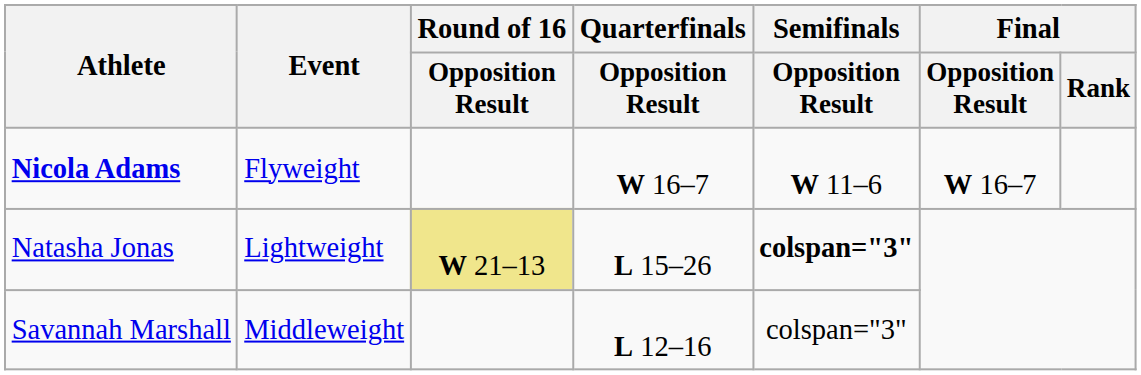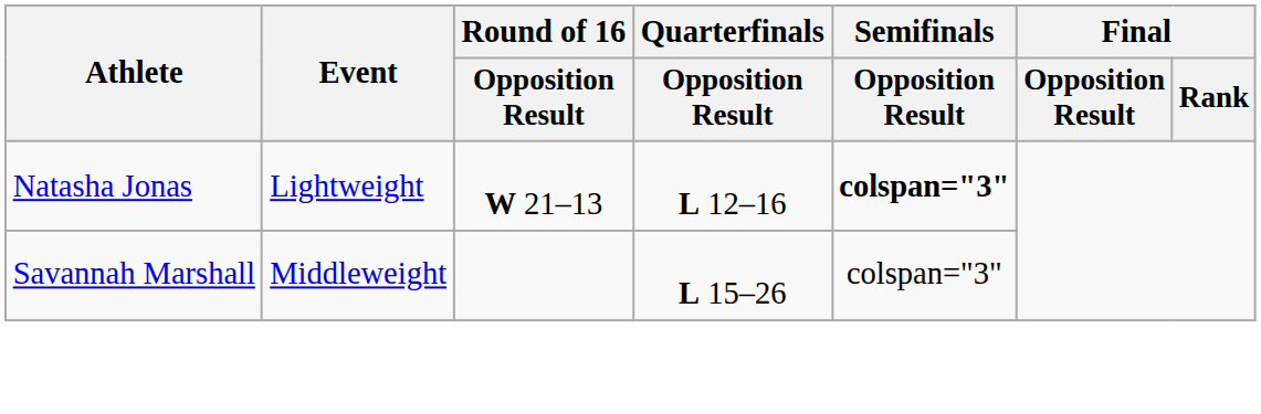- row: Nicola Adams | Flyweight | W 16–7 | W 11–6 | W 16–7
Natasha Jonas | Round of 16 / Opposition Result: khaki background -> no background
Natasha Jonas | Quarterfinals / Opposition Result: L 15–26 -> L 12–16
Savannah Marshall | Quarterfinals / Opposition Result: L 12–16 -> L 15–26
